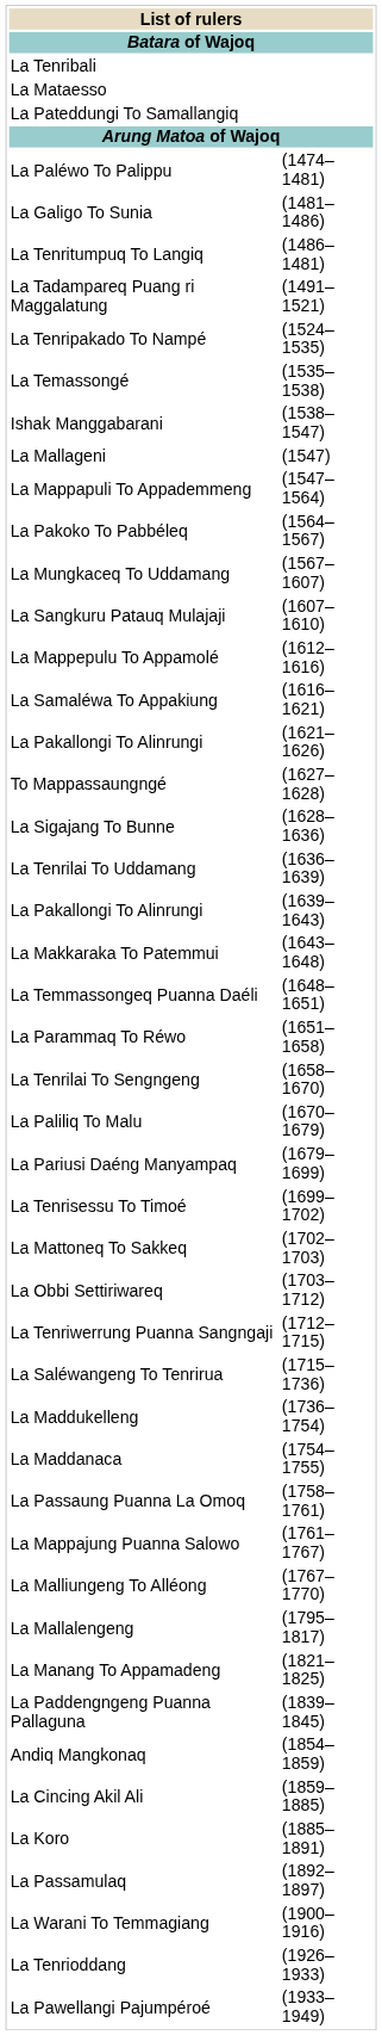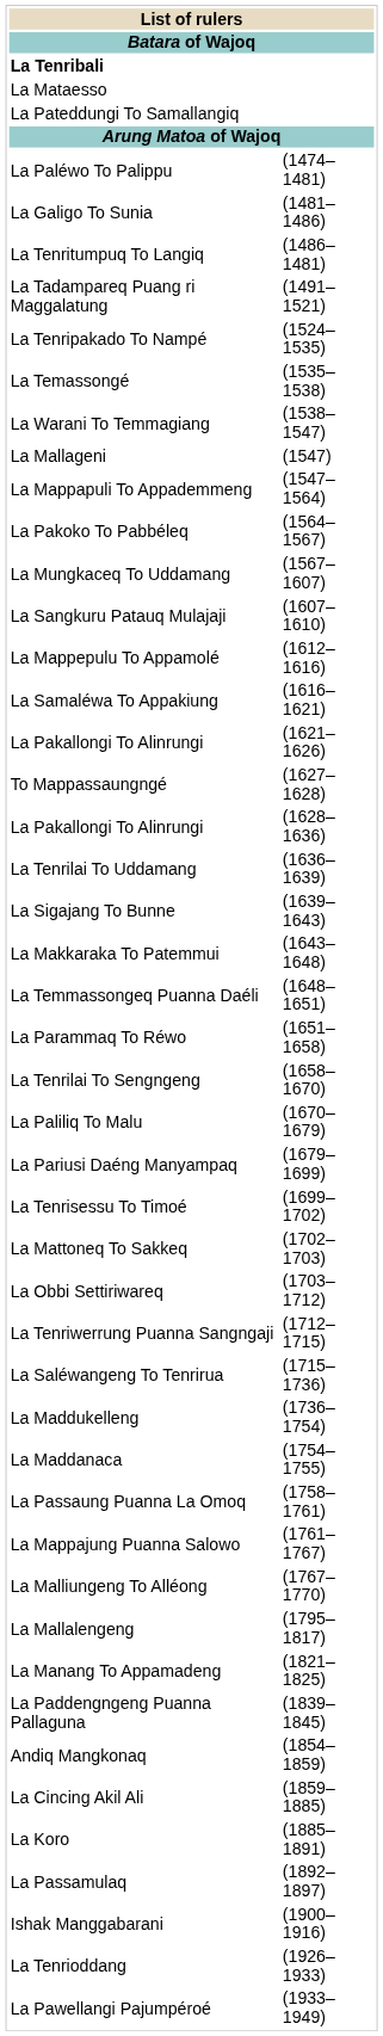row 3 | column 1: normal -> bold
row 13 | column 1: Ishak Manggabarani -> La Warani To Temmagiang
row 23 | column 1: La Sigajang To Bunne -> La Pakallongi To Alinrungi
row 25 | column 1: La Pakallongi To Alinrungi -> La Sigajang To Bunne
row 49 | column 1: La Warani To Temmagiang -> Ishak Manggabarani
